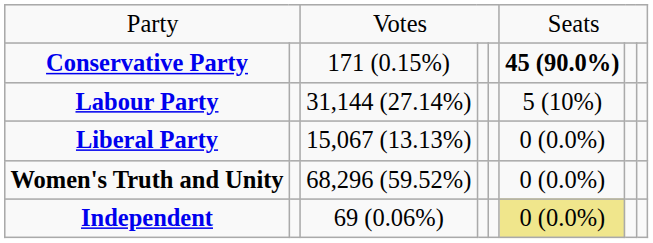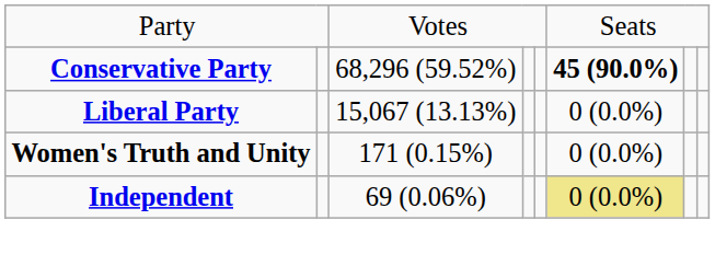Conservative Party | column 3: 171 (0.15%) -> 68,296 (59.52%)
- row: Labour Party | 31,144 (27.14%) | 5 (10%)
Women's Truth and Unity | column 3: 68,296 (59.52%) -> 171 (0.15%)
